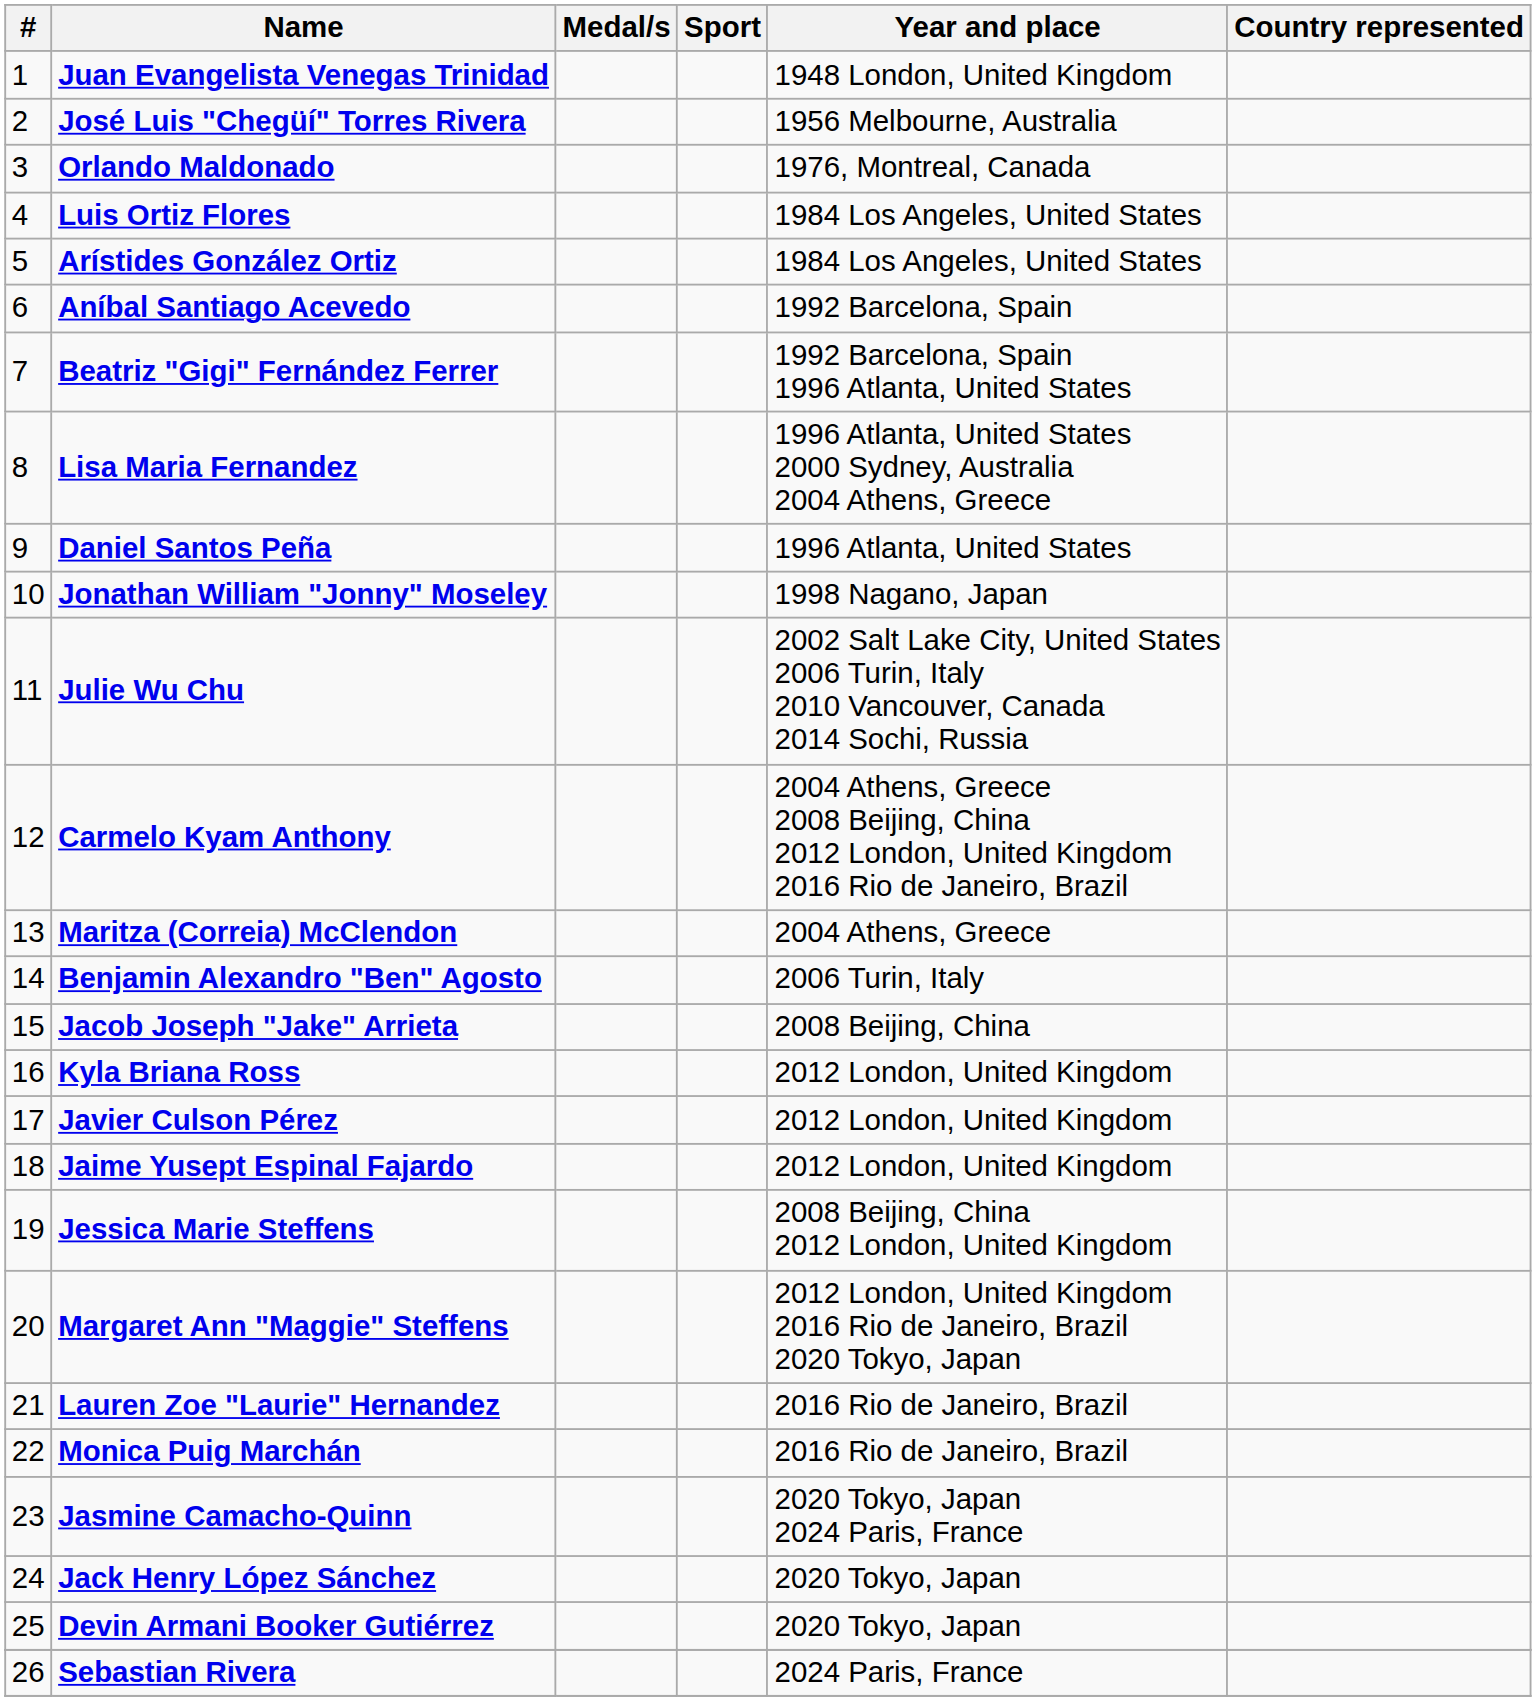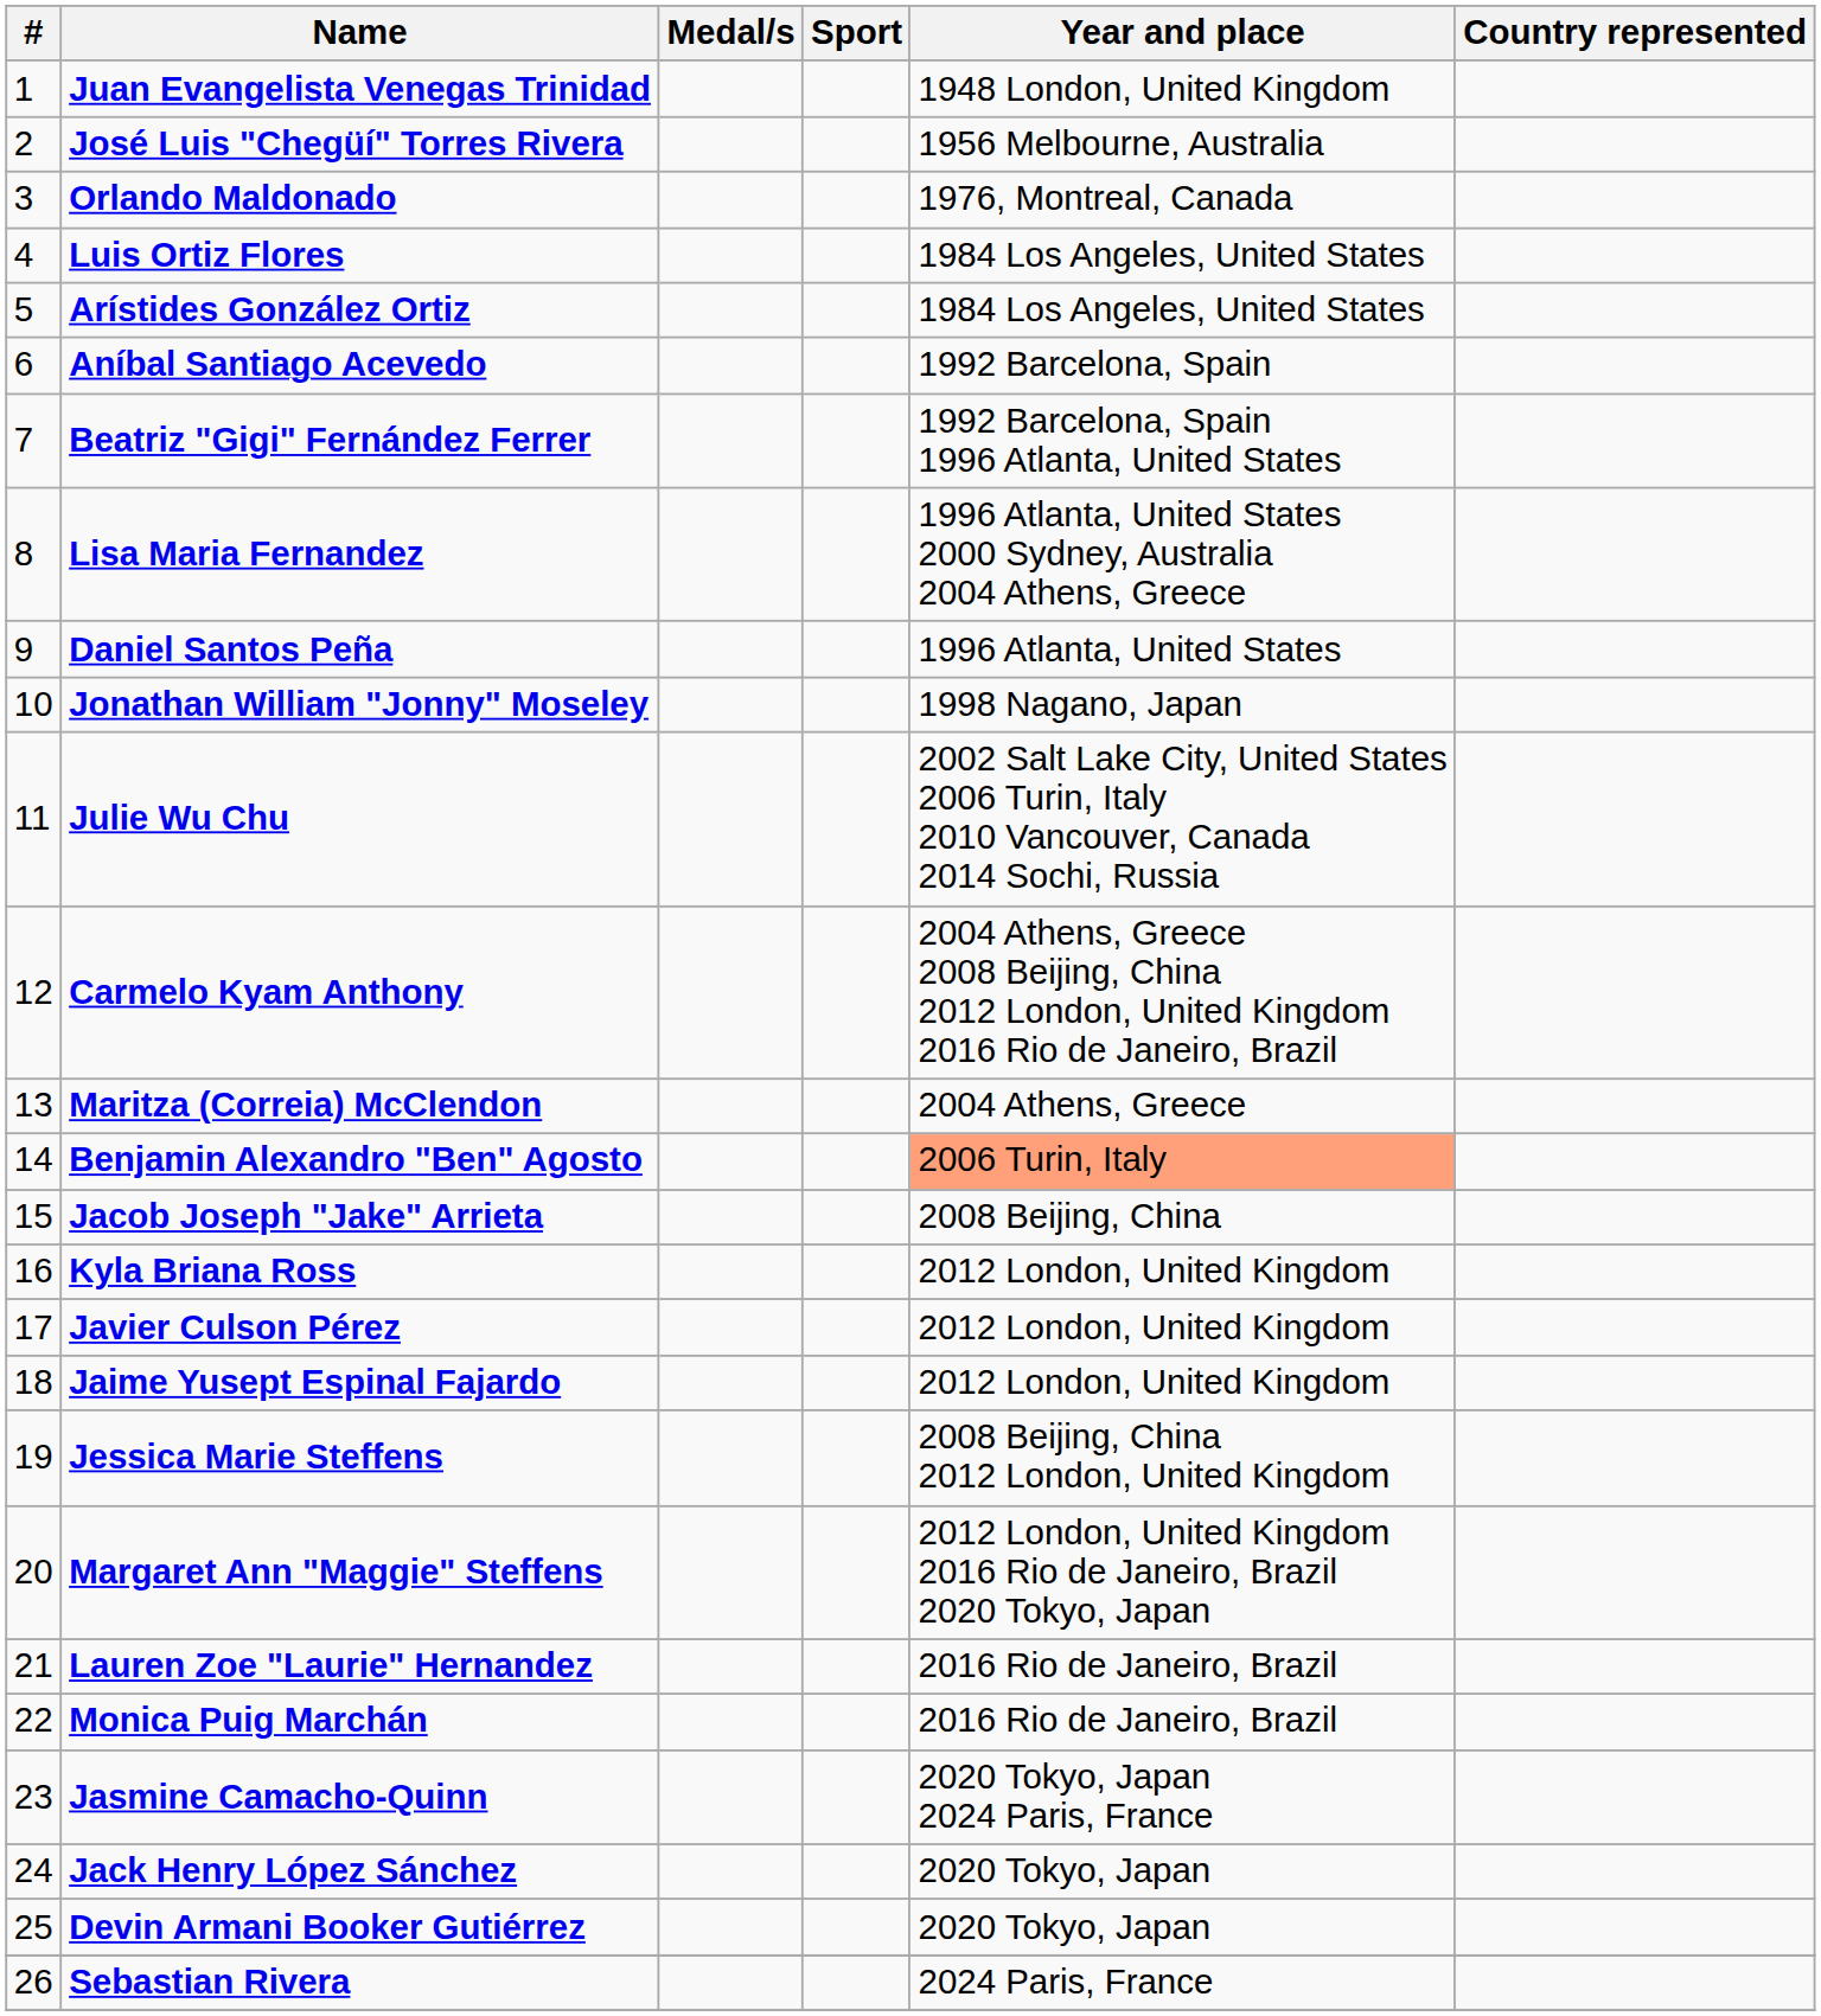Benjamin Alexandro "Ben" Agosto | Year and place: no background -> lightsalmon background
